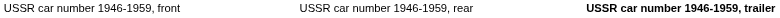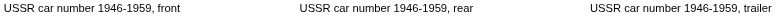USSR car number 1946-1959, front | column 3: bold -> normal
